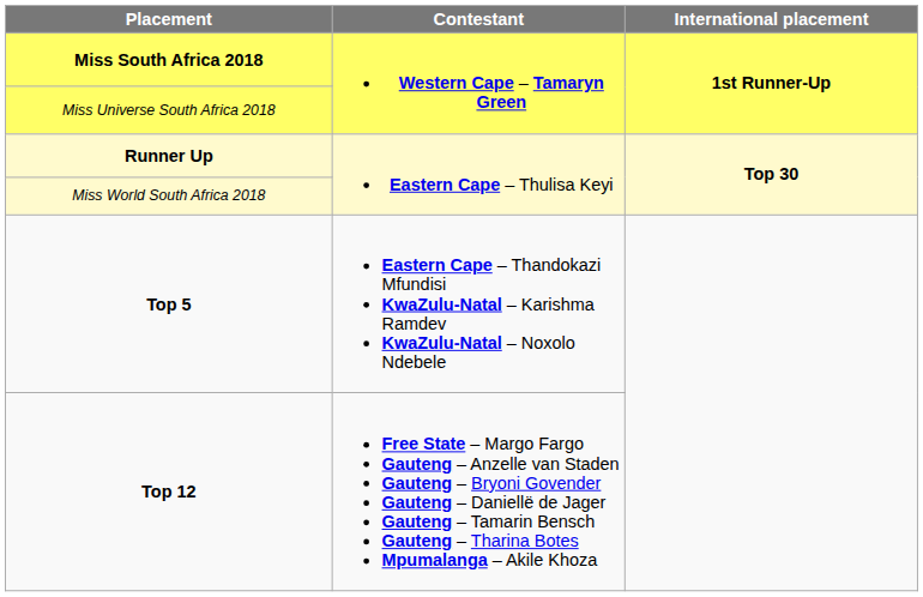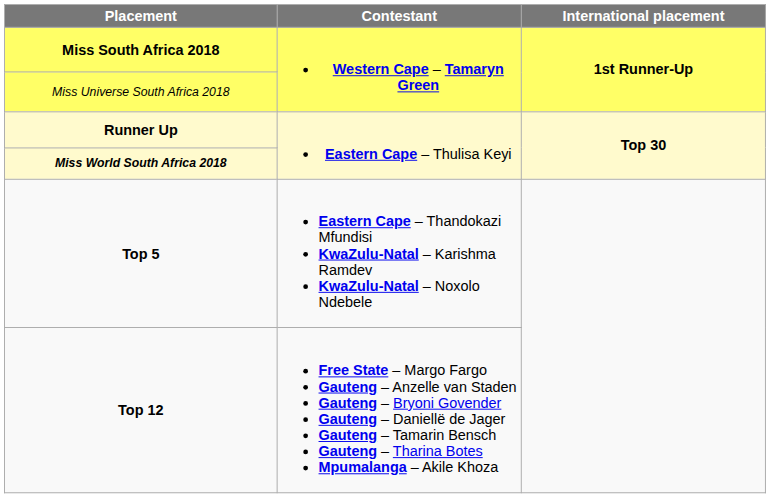Miss World South Africa 2018 | Placement: normal -> bold
